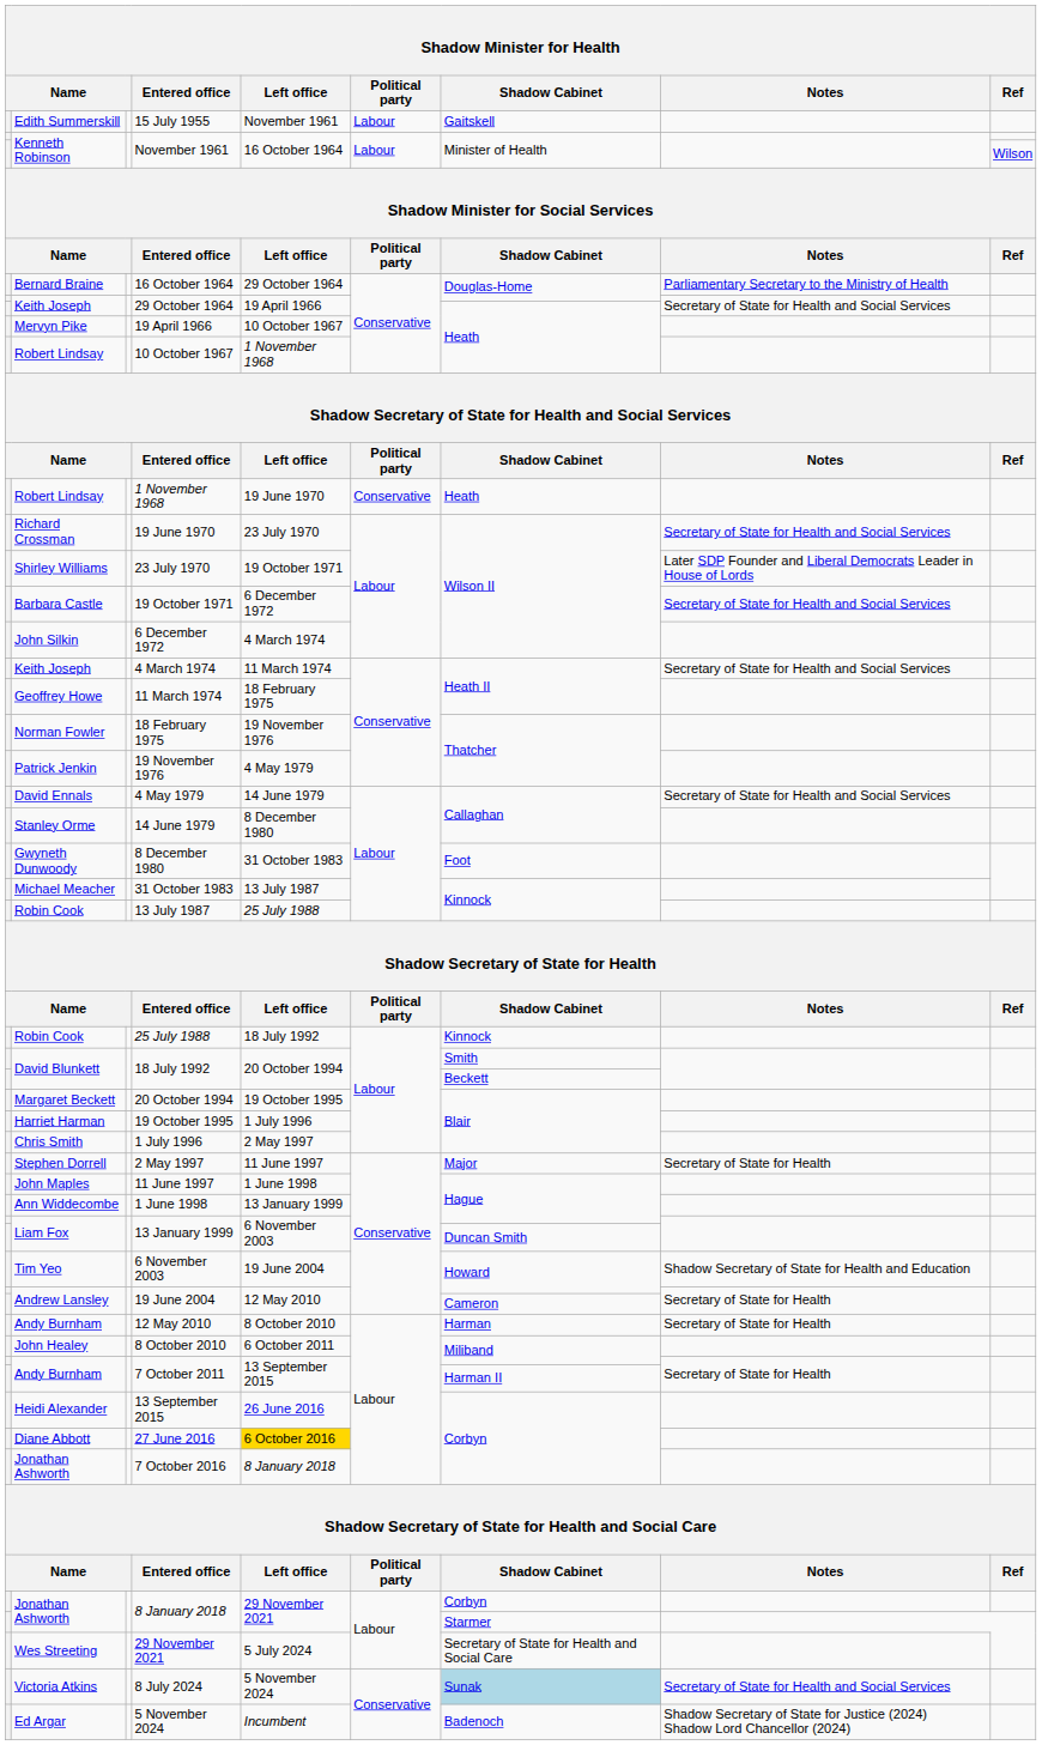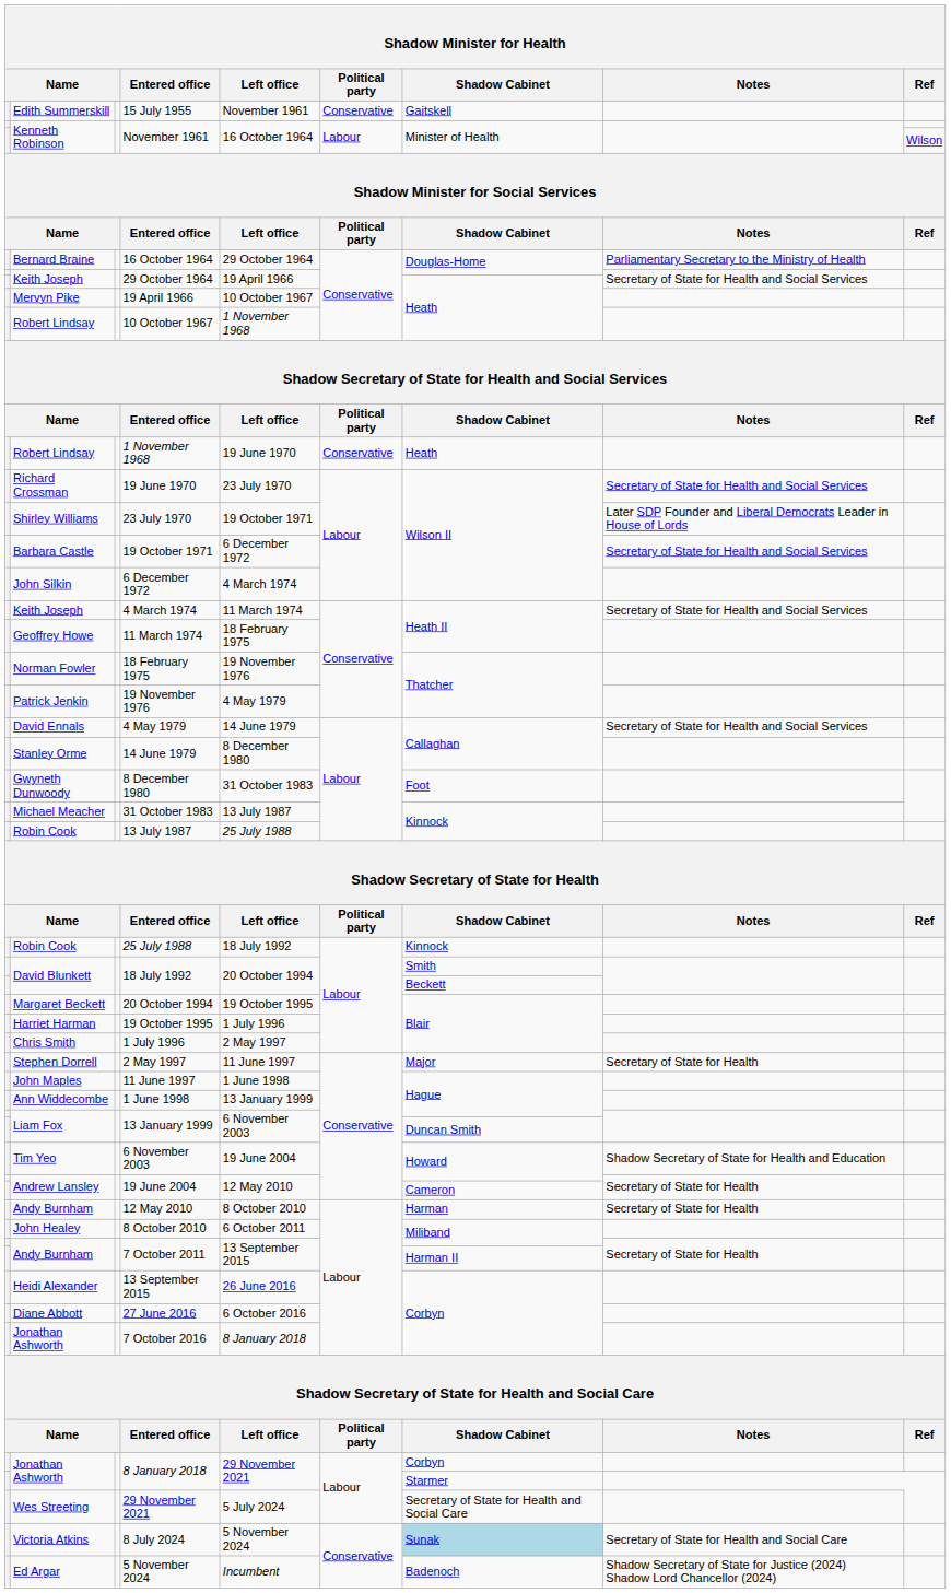15 July 1955 | Political party: Labour -> Conservative
27 June 2016 | Left office: gold background -> no background
8 July 2024 | Notes: Secretary of State for Health and Social Services -> Secretary of State for Health and Social Care
